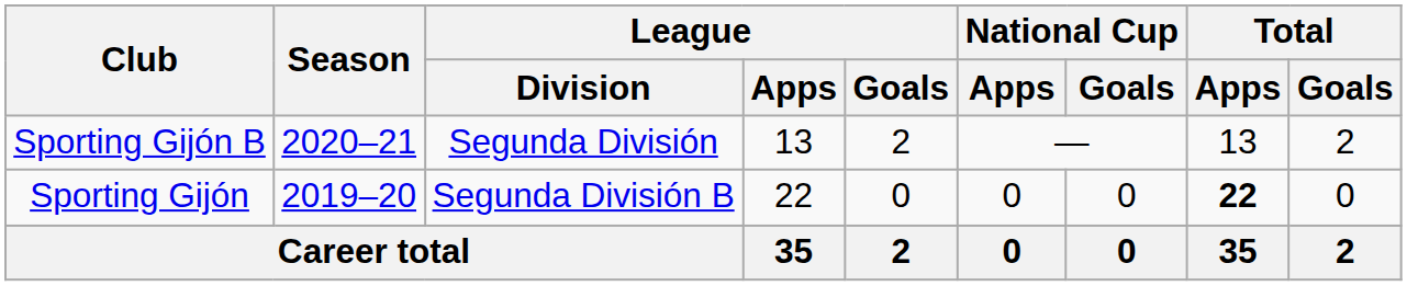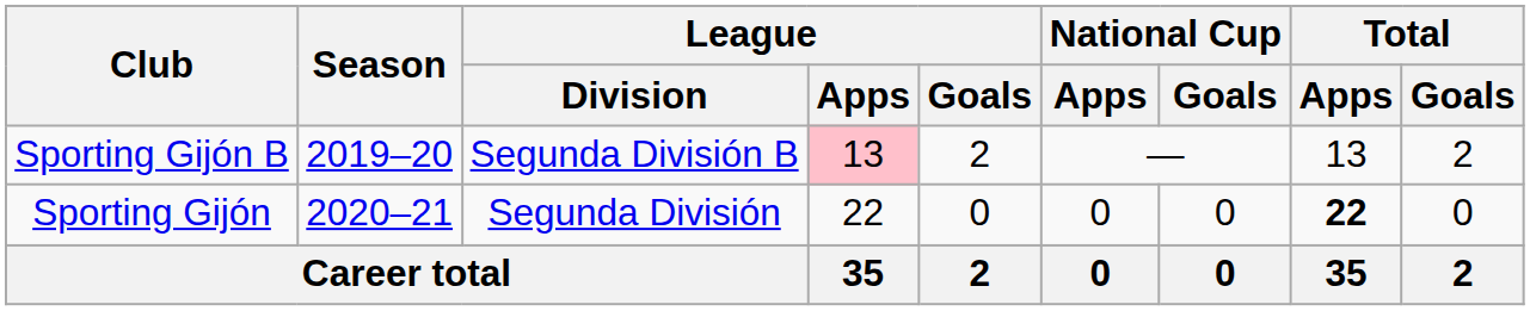Sporting Gijón B | Season: 2020–21 -> 2019–20
Sporting Gijón B | League / Division: Segunda División -> Segunda División B
Sporting Gijón B | League / Apps: no background -> pink background
Sporting Gijón | Season: 2019–20 -> 2020–21
Sporting Gijón | League / Division: Segunda División B -> Segunda División
